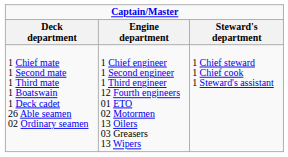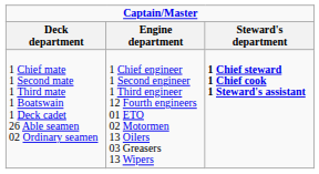row 3 | Steward's department: normal -> bold
